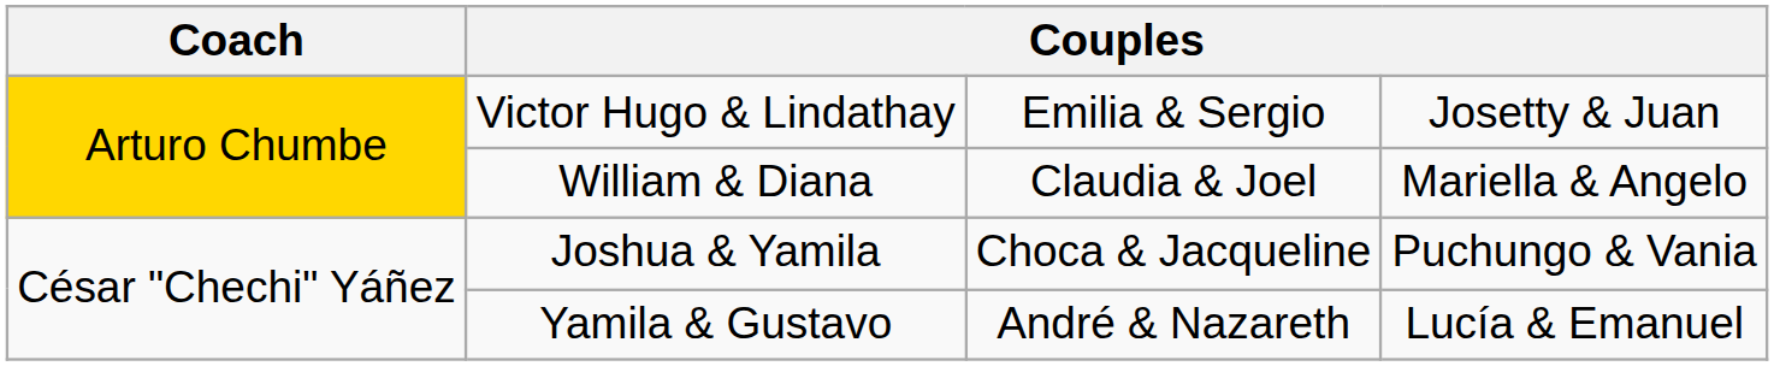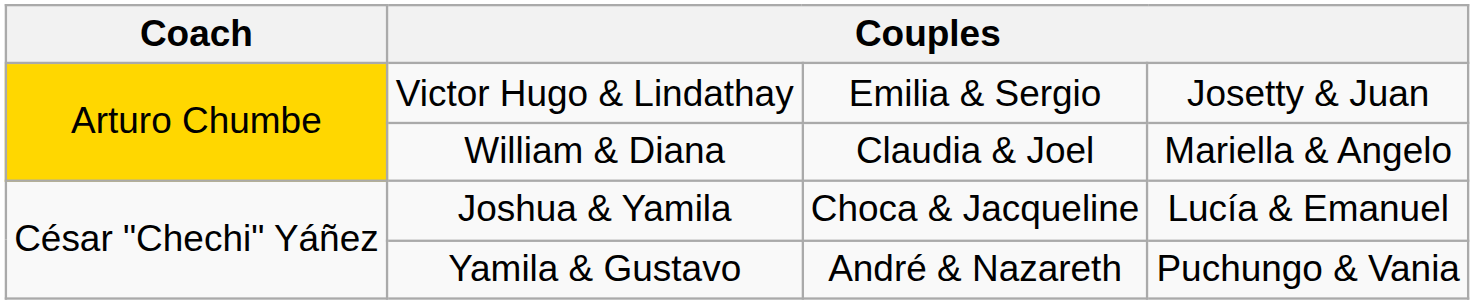Joshua & Yamila | column 4: Puchungo & Vania -> Lucía & Emanuel
Yamila & Gustavo | column 4: Lucía & Emanuel -> Puchungo & Vania
